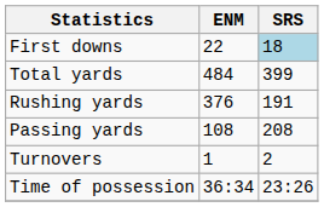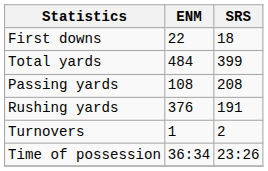First downs | SRS: lightblue background -> no background
rows swapped: Rushing yards <-> Passing yards
